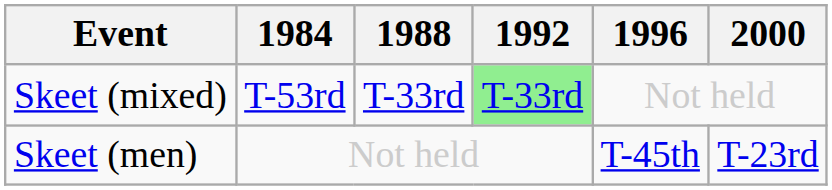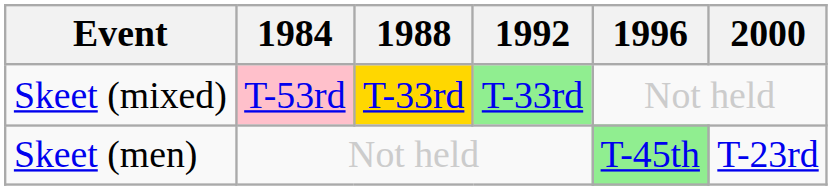Skeet (mixed) | 1984: no background -> pink background
Skeet (mixed) | 1988: no background -> gold background
Skeet (men) | 1996: no background -> lightgreen background
